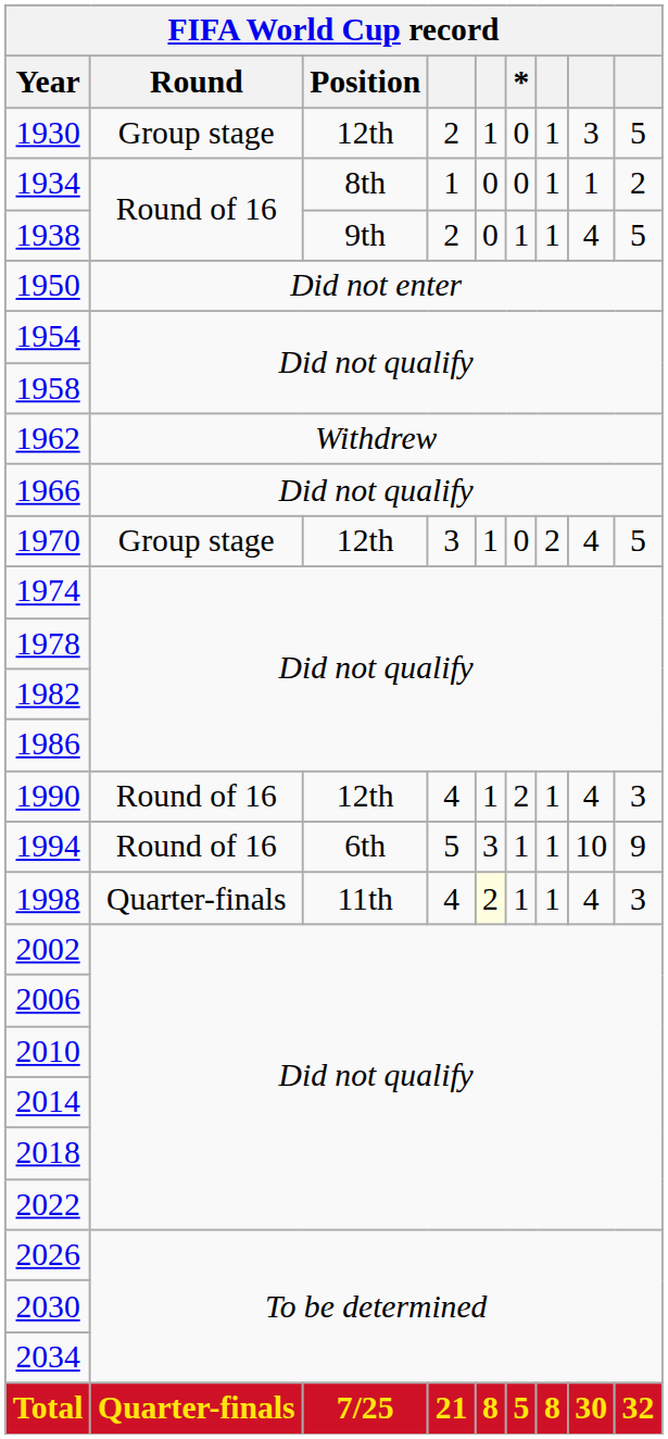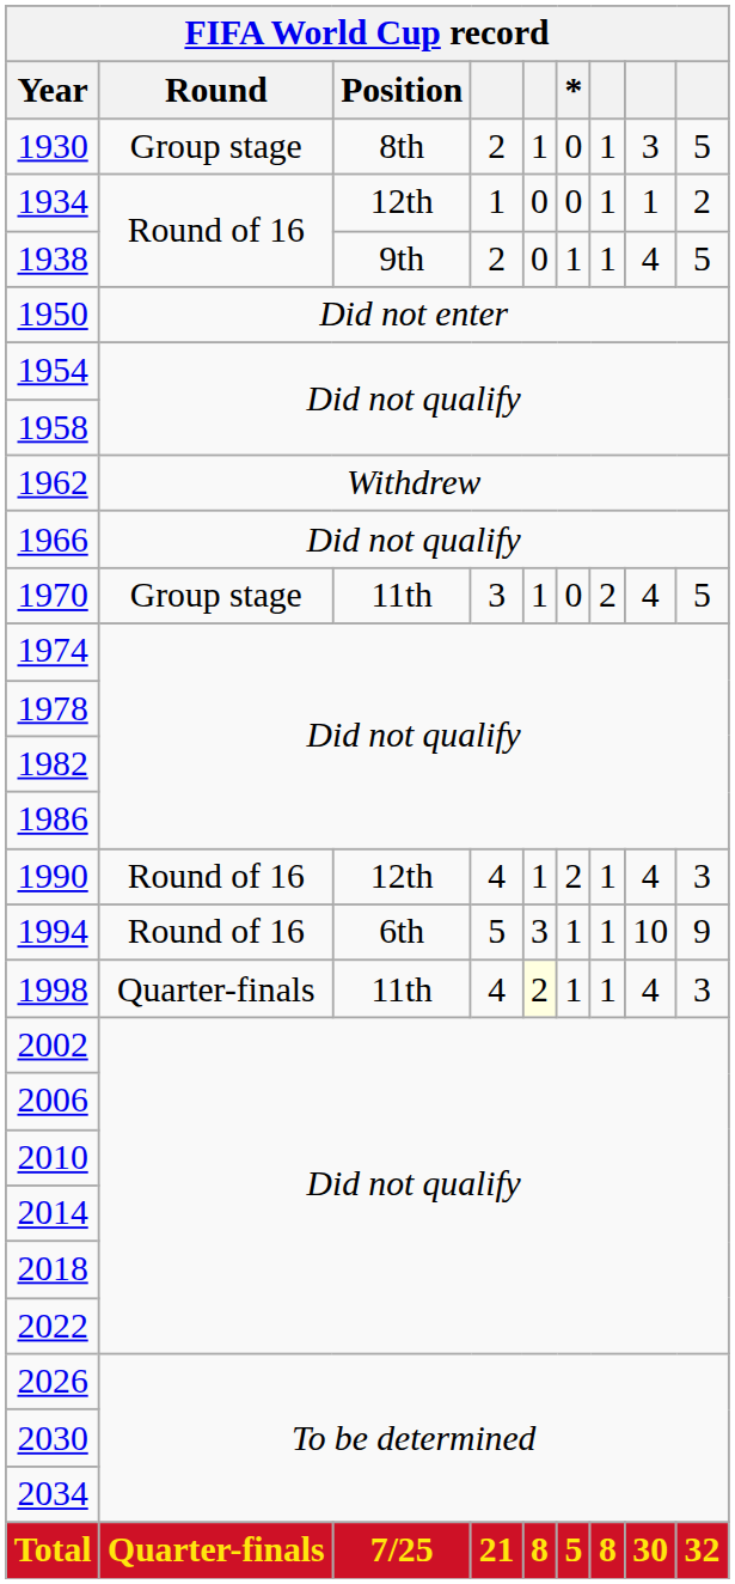1930 | Position: 12th -> 8th
1934 | Position: 8th -> 12th
1970 | Position: 12th -> 11th
